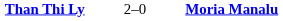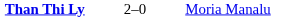Than Thi Ly | column 3: bold -> normal
